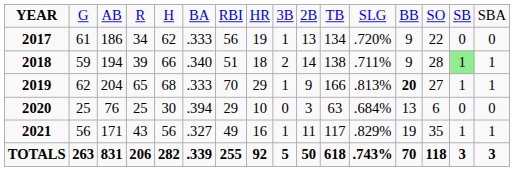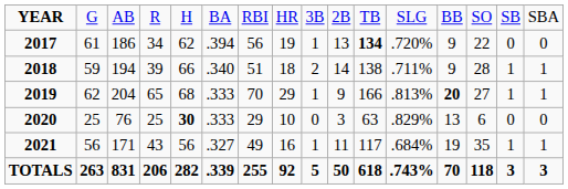2017 | column 6: .333 -> .394
2017 | column 11: normal -> bold
2018 | column 15: lightgreen background -> no background
2020 | column 5: normal -> bold
2020 | column 6: .394 -> .333
2020 | column 12: .684% -> .829%
2021 | column 12: .829% -> .684%
